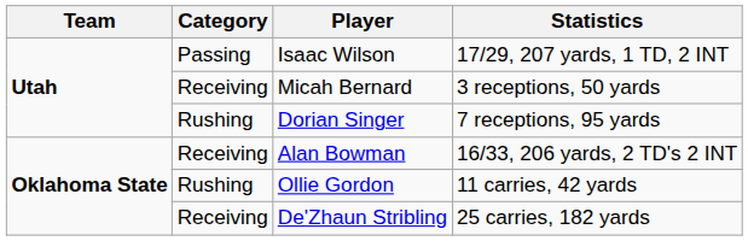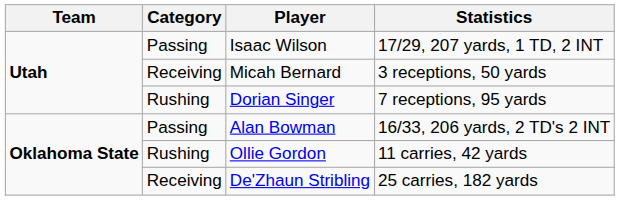Alan Bowman | Category: Receiving -> Passing
